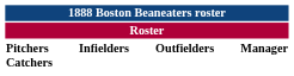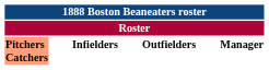Pitchers Catchers | column 1: no background -> lightsalmon background
